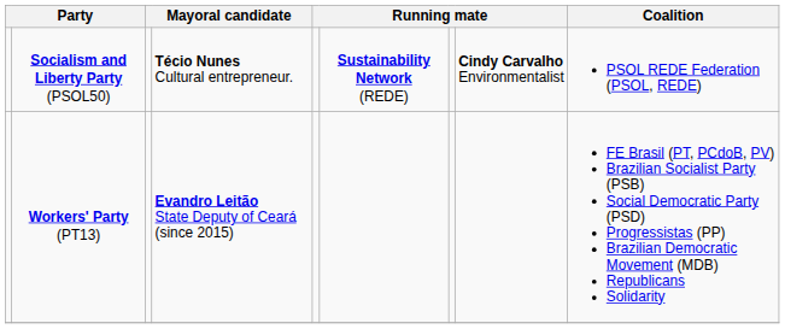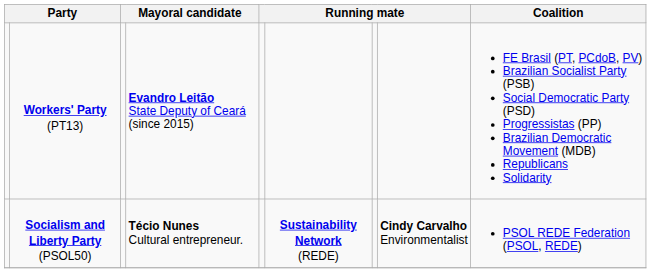rows swapped: Workers' Party (PT13) <-> Socialism and Liberty Party (PSOL50)
